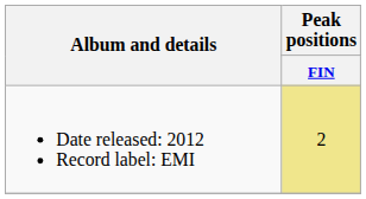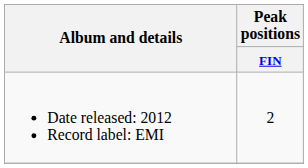Date released: 2012 Record label: EMI | Peak positions / FIN: khaki background -> no background
